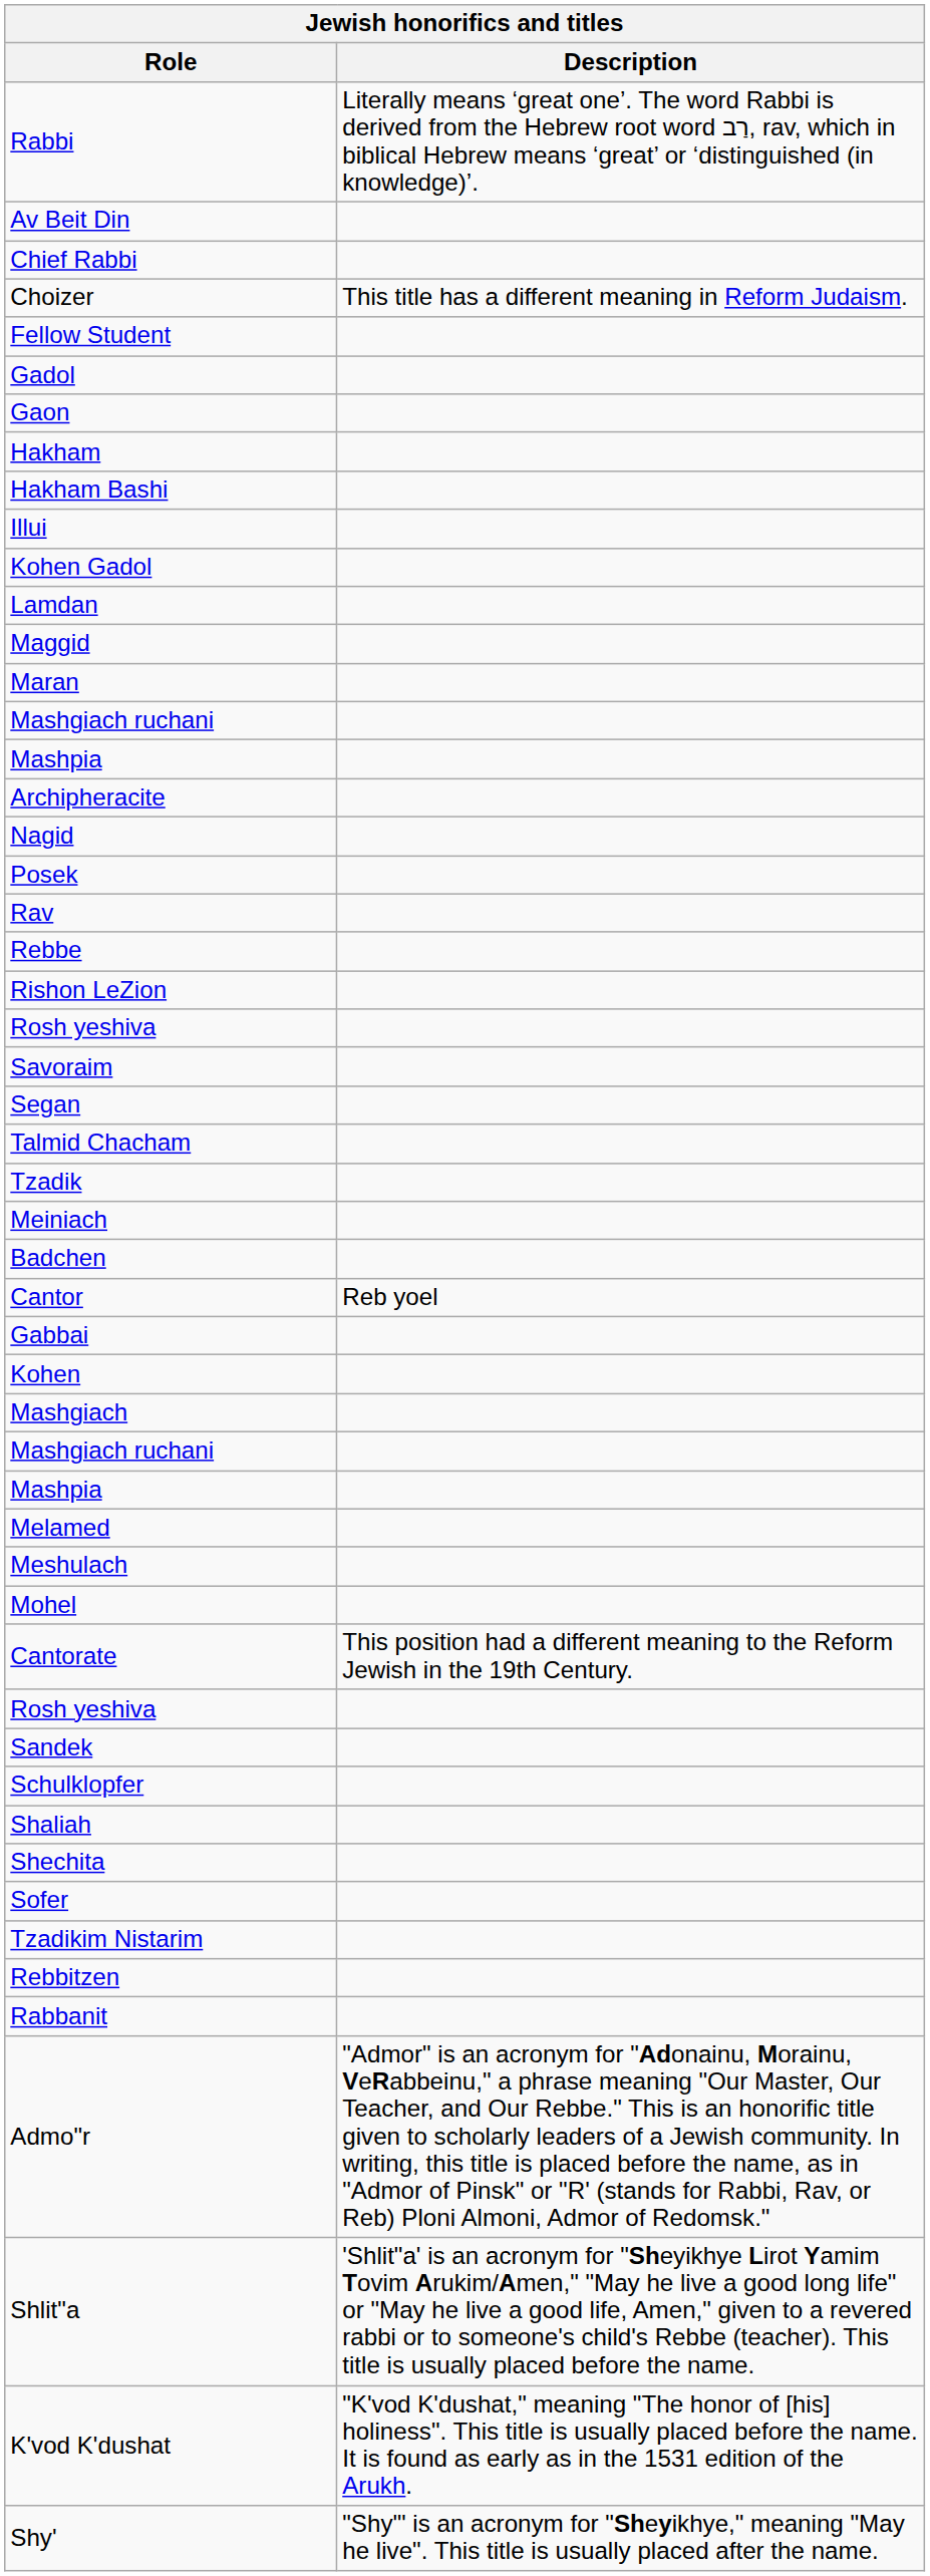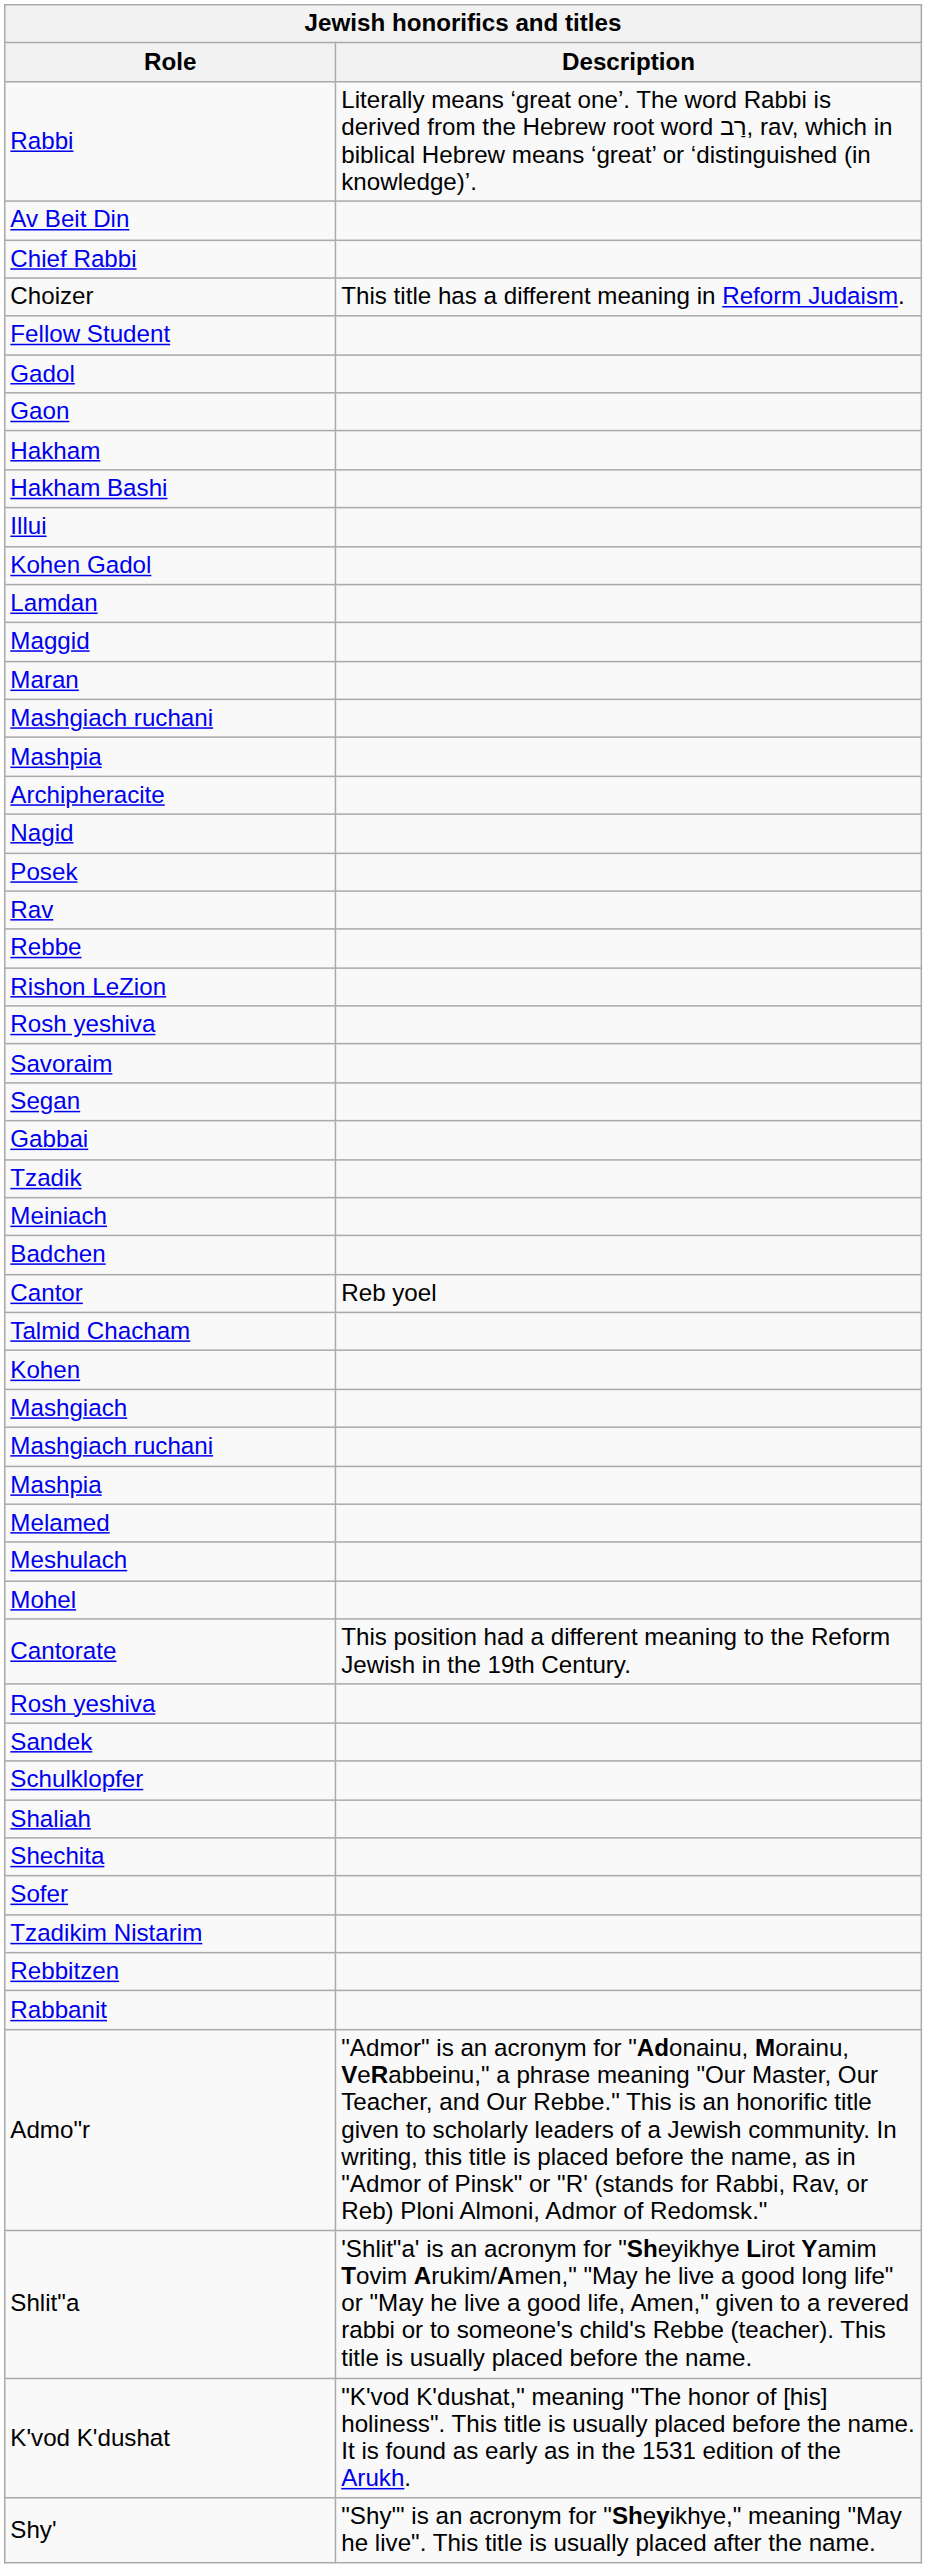row 28 | Role: Talmid Chacham -> Gabbai
row 33 | Role: Gabbai -> Talmid Chacham
